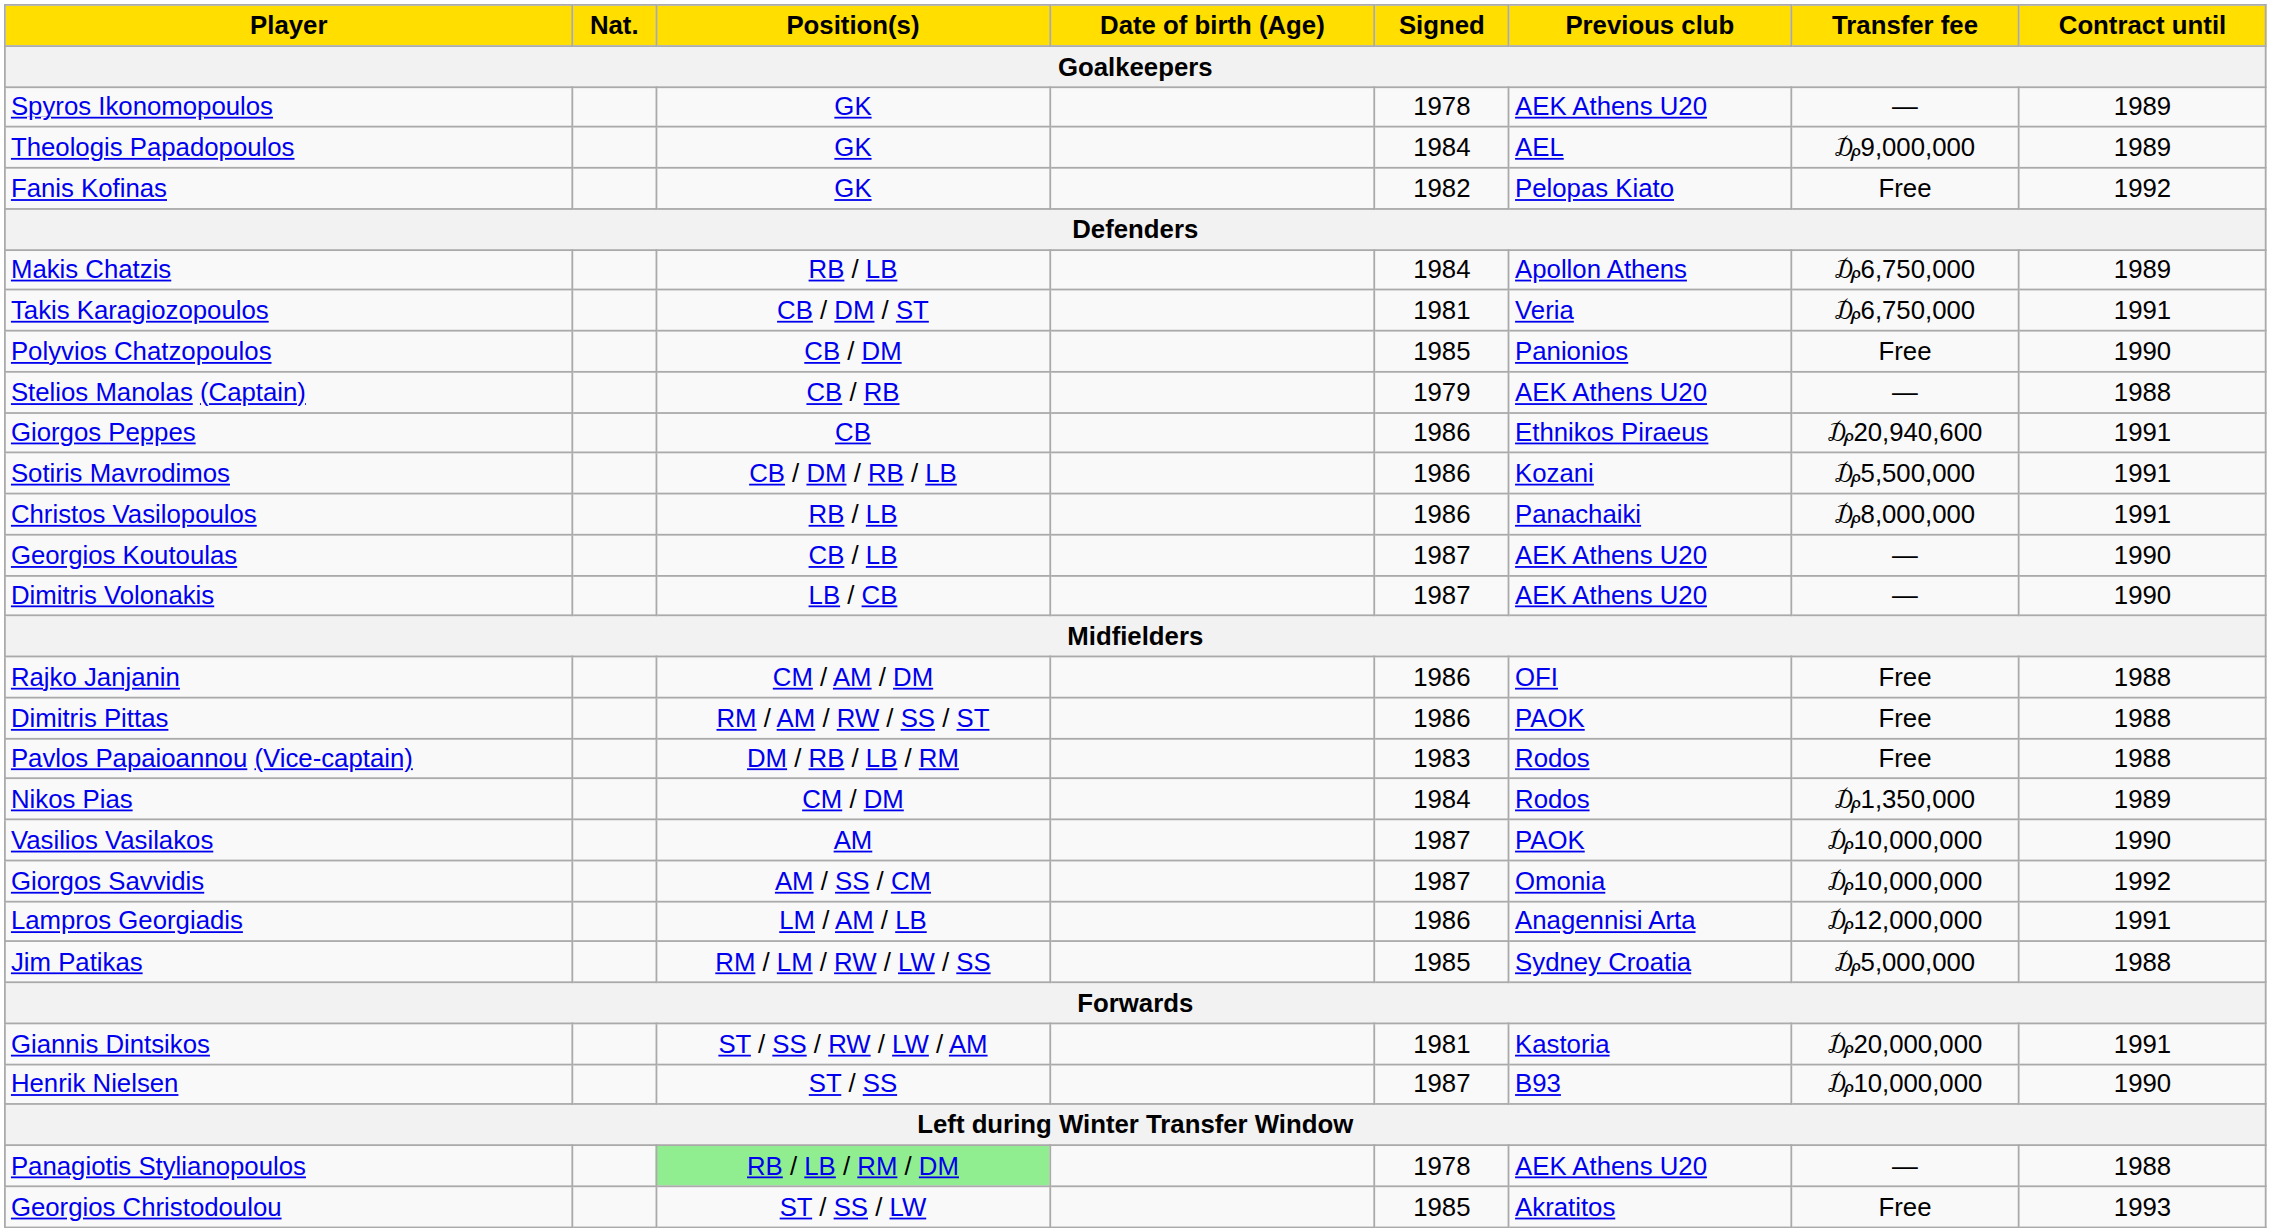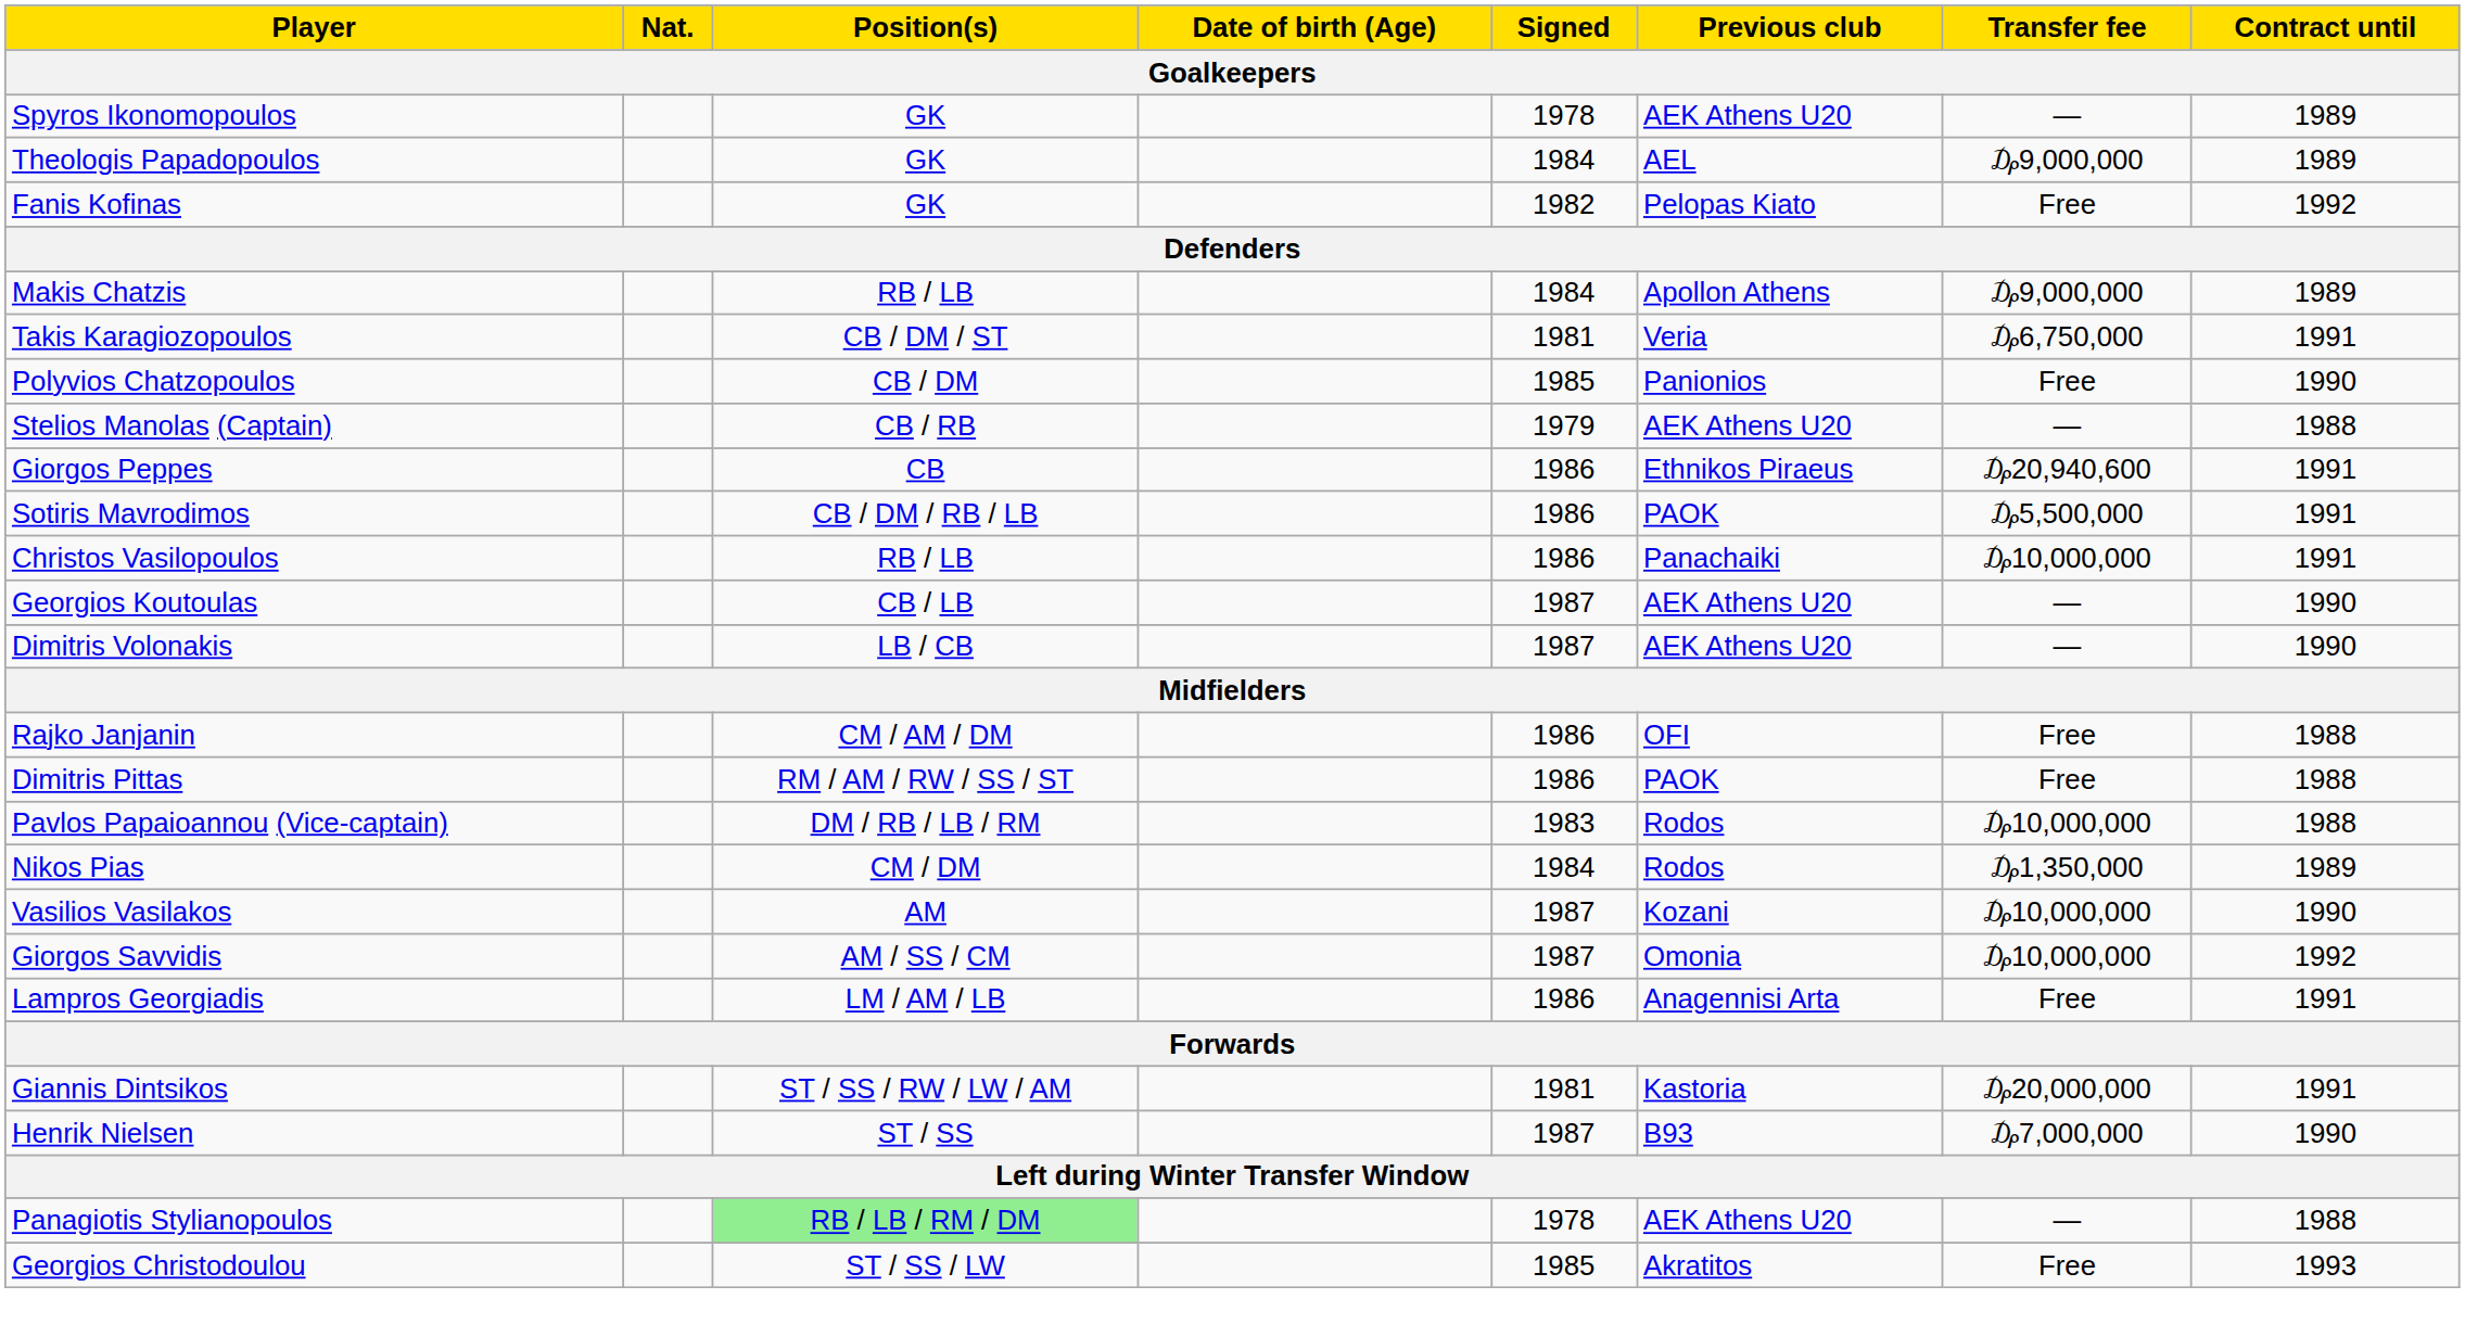Makis Chatzis | Transfer fee: ₯6,750,000 -> ₯9,000,000
Sotiris Mavrodimos | Previous club: Kozani -> PAOK
Christos Vasilopoulos | Transfer fee: ₯8,000,000 -> ₯10,000,000
Pavlos Papaioannou (Vice-captain) | Transfer fee: Free -> ₯10,000,000
Vasilios Vasilakos | Previous club: PAOK -> Kozani
Lampros Georgiadis | Transfer fee: ₯12,000,000 -> Free
- row: Jim Patikas | RM / LM / RW / LW / SS | 1985 | Sydney Croatia | ₯5,000,000 | 1988
Henrik Nielsen | Transfer fee: ₯10,000,000 -> ₯7,000,000
